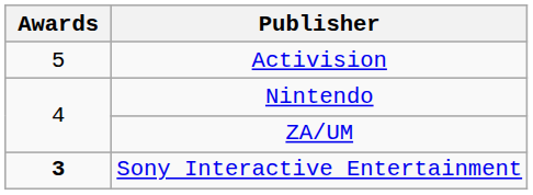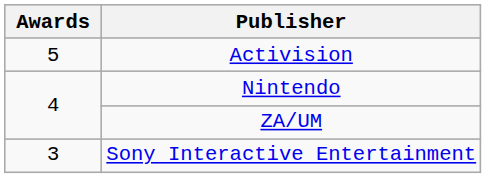Sony Interactive Entertainment | Awards: bold -> normal
